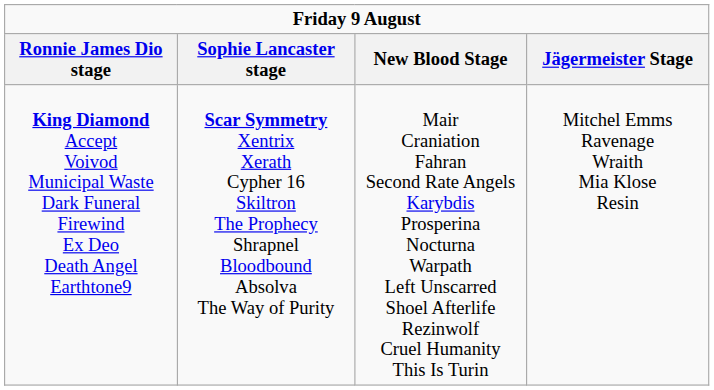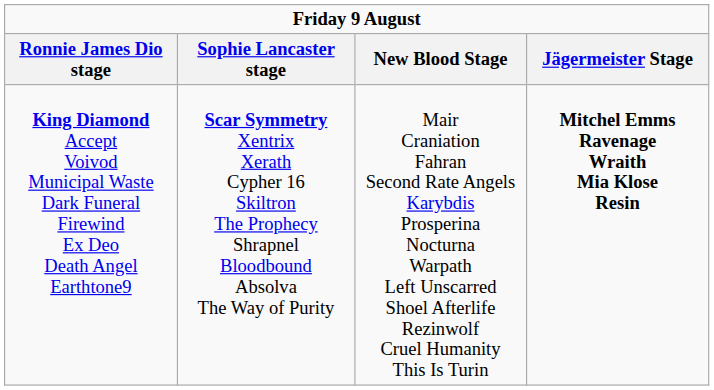row 3 | Jägermeister Stage: normal -> bold
